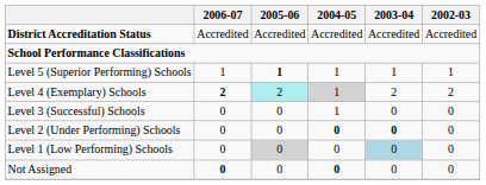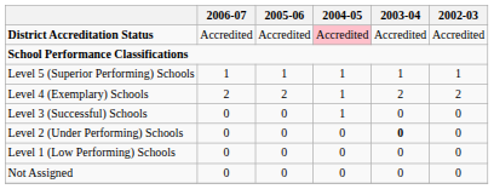District Accreditation Status | 2004-05: no background -> pink background
Level 5 (Superior Performing) Schools | 2005-06: bold -> normal
Level 4 (Exemplary) Schools | 2006-07: bold -> normal
Level 4 (Exemplary) Schools | 2005-06: paleturquoise background -> no background
Level 4 (Exemplary) Schools | 2004-05: lightgrey background -> no background
Level 2 (Under Performing) Schools | 2004-05: bold -> normal
Level 1 (Low Performing) Schools | 2005-06: lightgrey background -> no background
Level 1 (Low Performing) Schools | 2003-04: lightblue background -> no background
Not Assigned | 2006-07: bold -> normal
Not Assigned | 2004-05: bold -> normal
